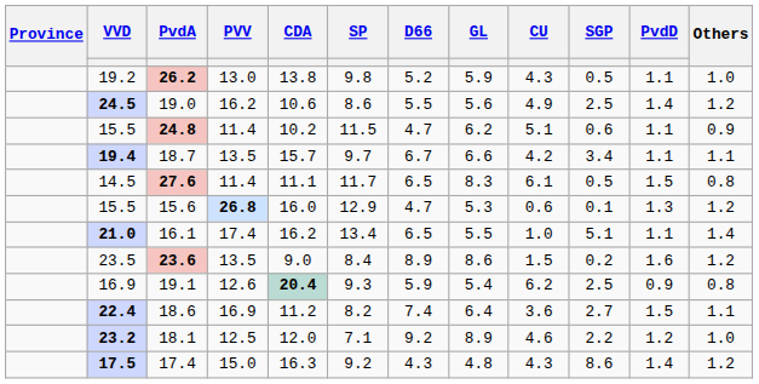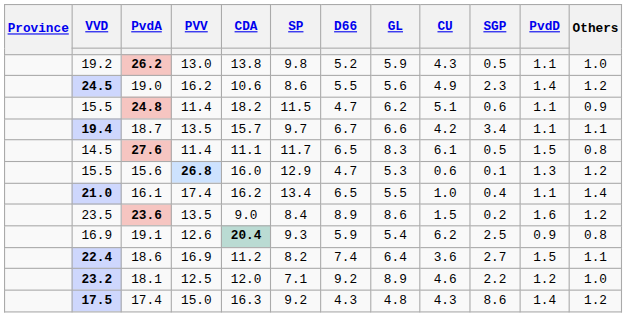19.0 | SGP: 2.5 -> 2.3
24.8 | CDA: 10.2 -> 18.2
16.1 | SGP: 5.1 -> 0.4
